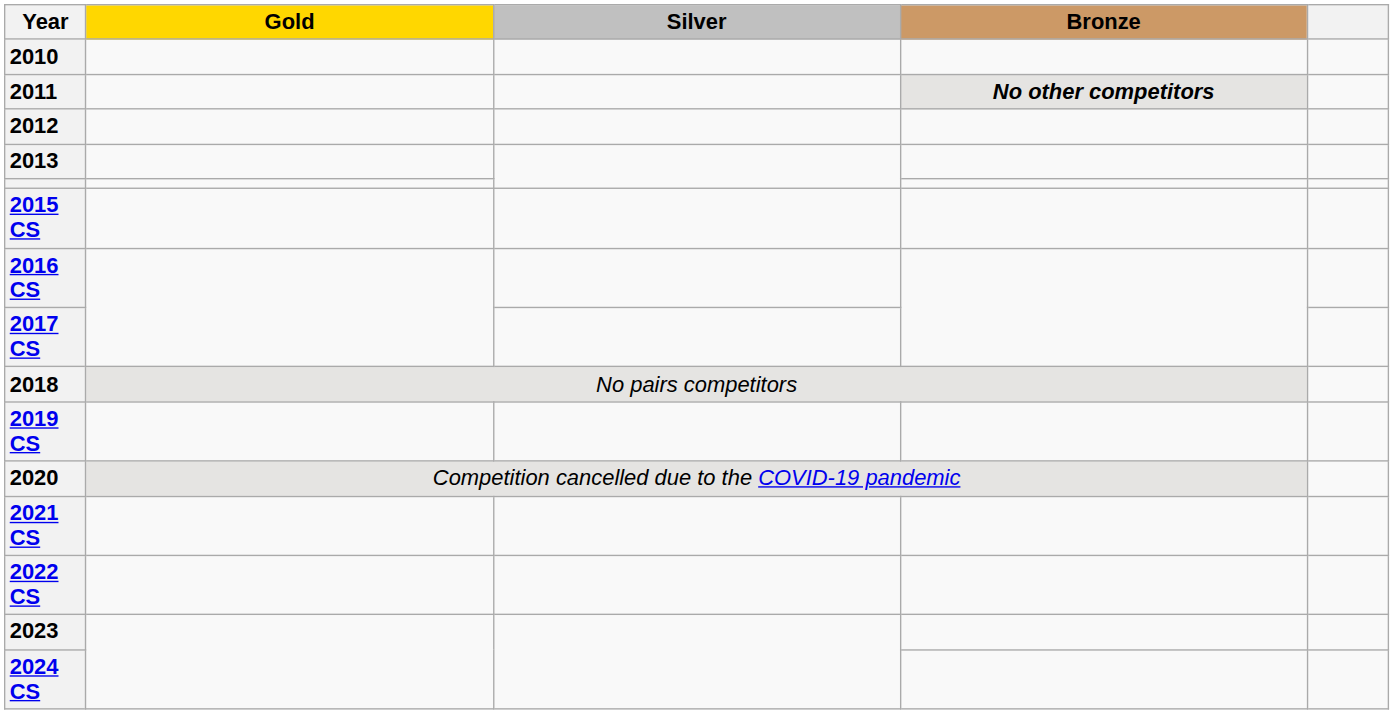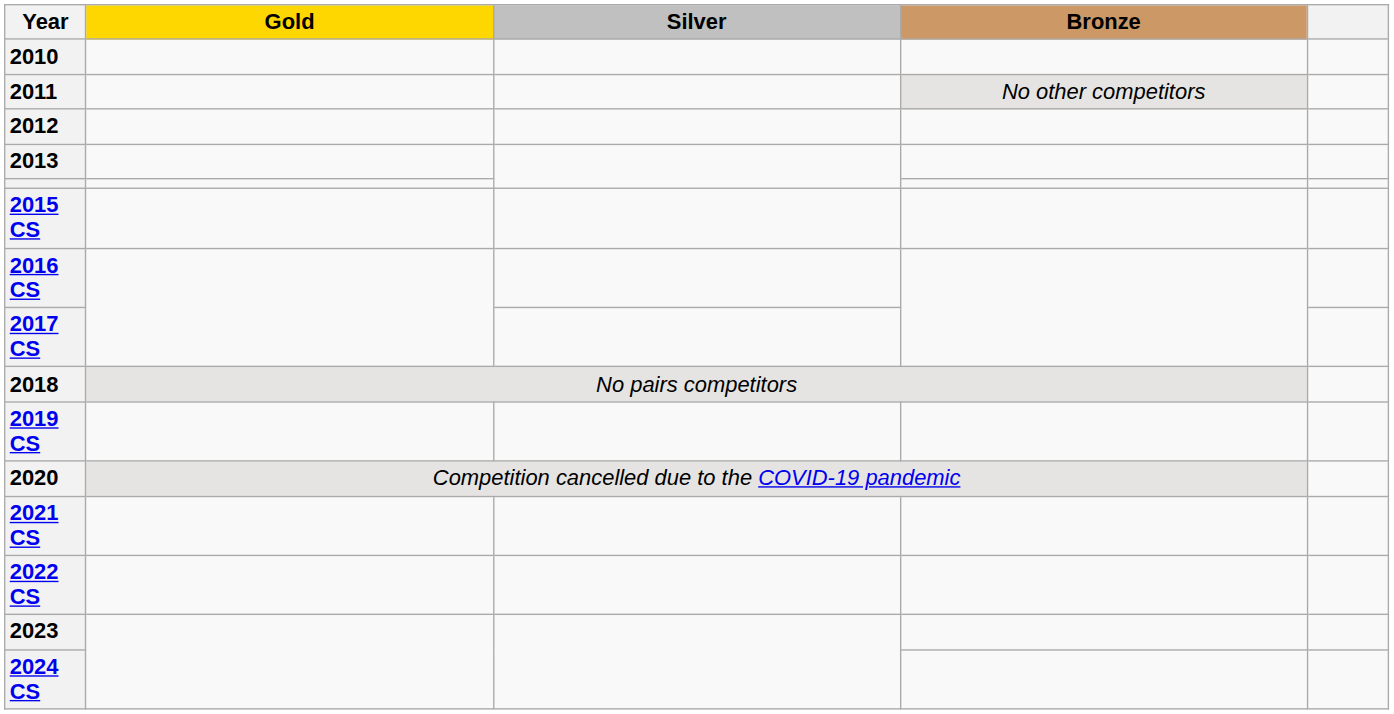2011 | Bronze: bold -> normal
